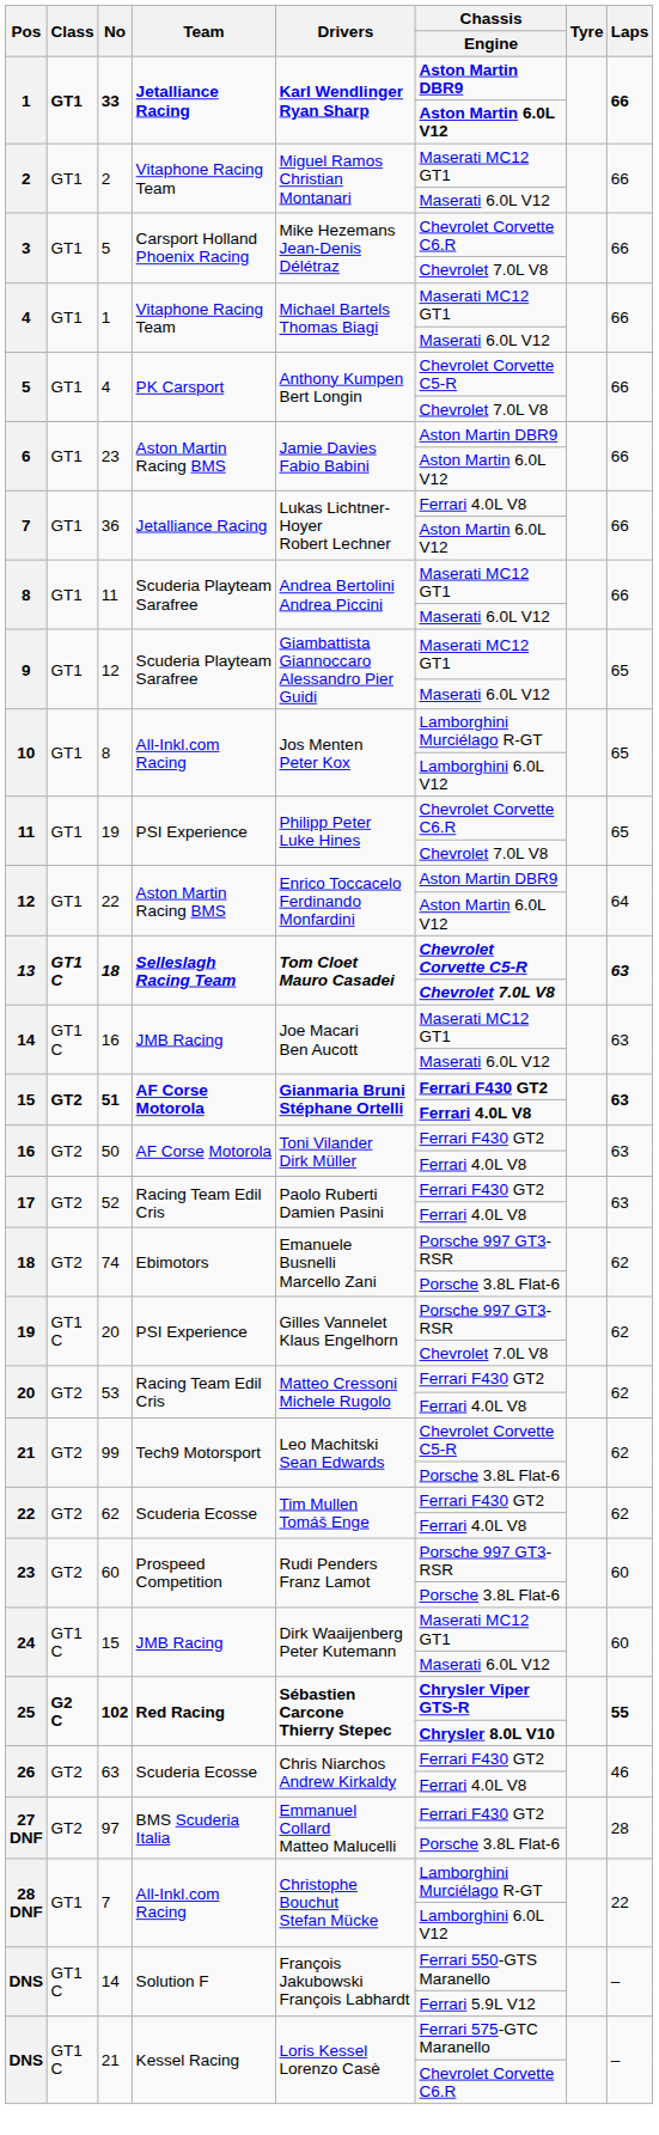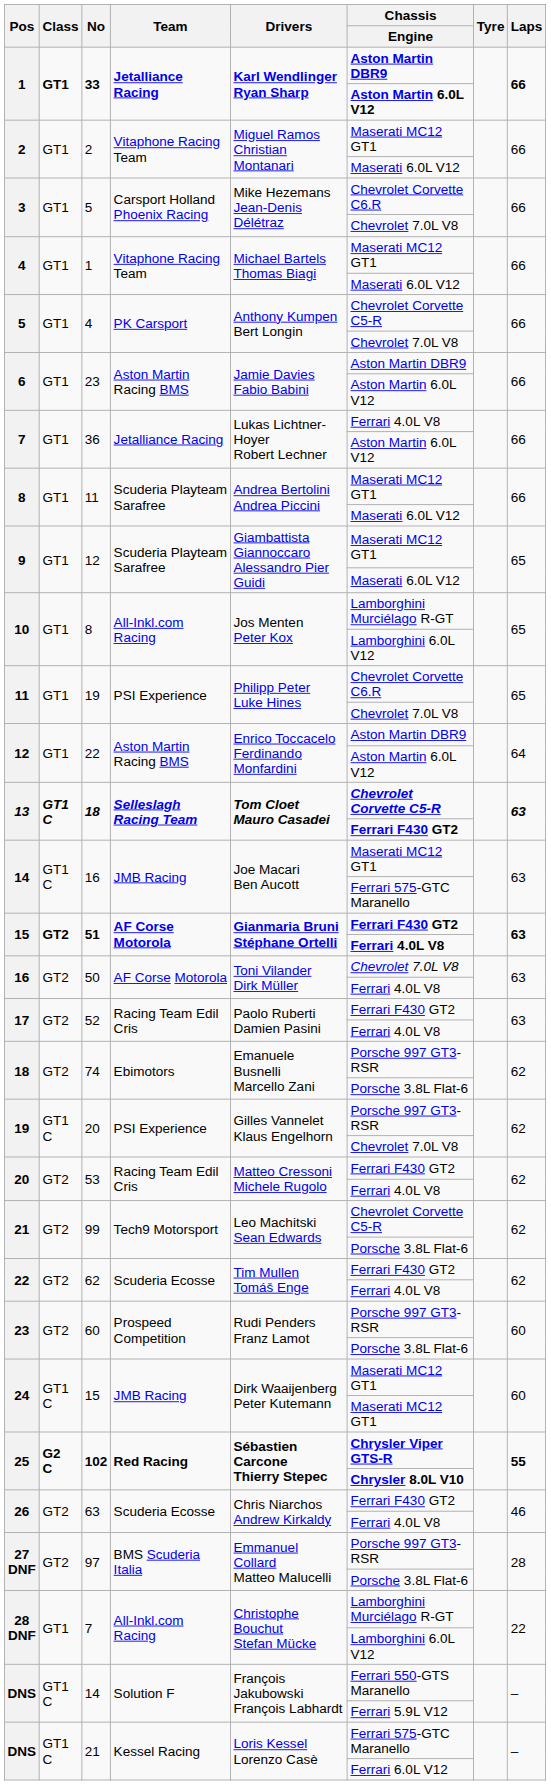row 28 | Chassis / Engine: Chevrolet 7.0L V8 -> Ferrari F430 GT2
row 30 | Chassis / Engine: Maserati 6.0L V12 -> Ferrari 575-GTC Maranello
row 33 | Chassis / Engine: Ferrari F430 GT2 -> Chevrolet 7.0L V8
row 50 | Chassis / Engine: Maserati 6.0L V12 -> Maserati MC12 GT1
row 55 | Chassis / Engine: Ferrari F430 GT2 -> Porsche 997 GT3-RSR
row 62 | Chassis / Engine: Chevrolet Corvette C6.R -> Ferrari 6.0L V12
